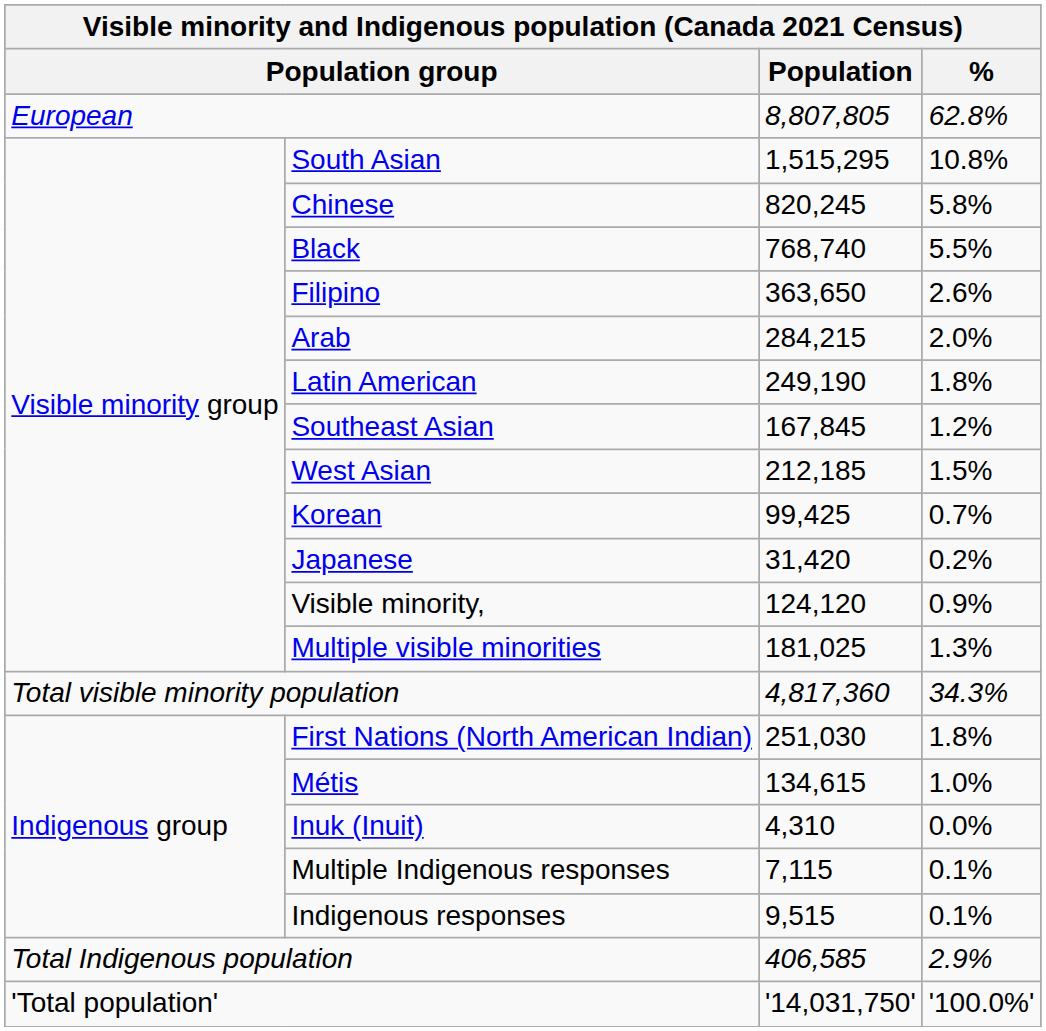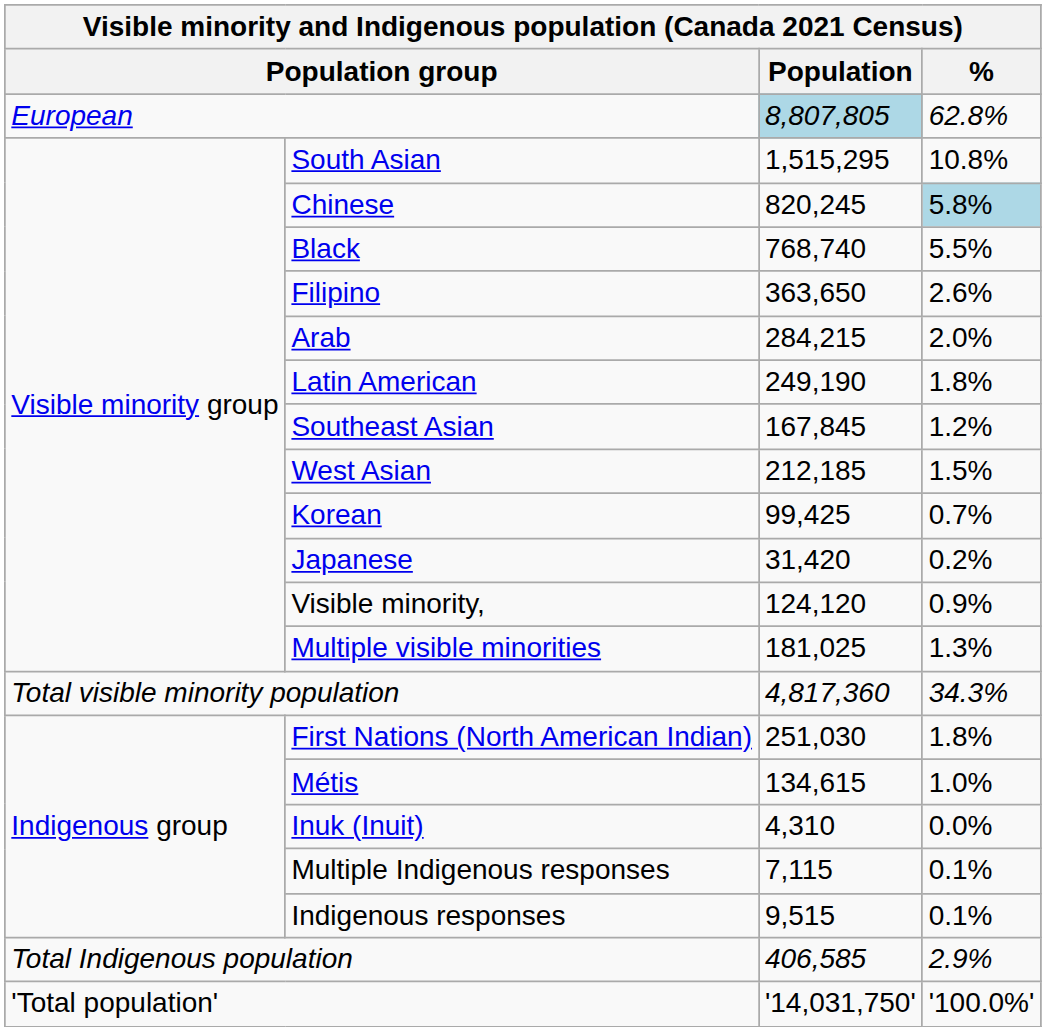European | Population: no background -> lightblue background
Chinese | %: no background -> lightblue background
